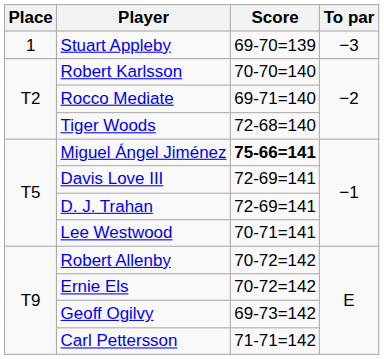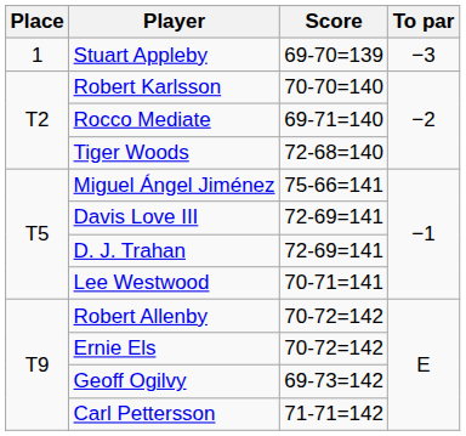Miguel Ángel Jiménez | Score: bold -> normal
